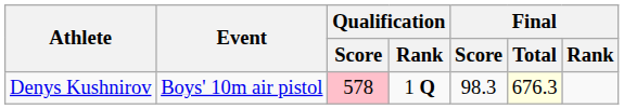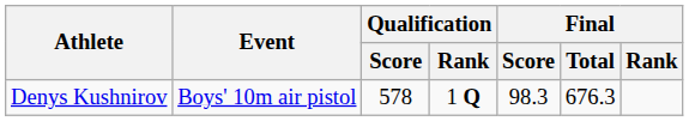Denys Kushnirov | Qualification / Score: pink background -> no background
Denys Kushnirov | Final / Total: lightyellow background -> no background
